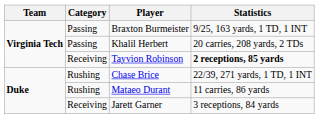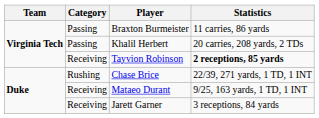Braxton Burmeister | Statistics: 9/25, 163 yards, 1 TD, 1 INT -> 11 carries, 86 yards
Mataeo Durant | Category: Rushing -> Receiving
Mataeo Durant | Statistics: 11 carries, 86 yards -> 9/25, 163 yards, 1 TD, 1 INT
